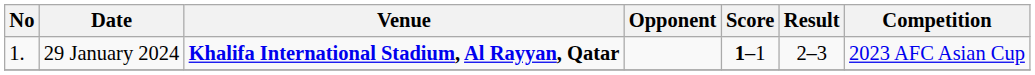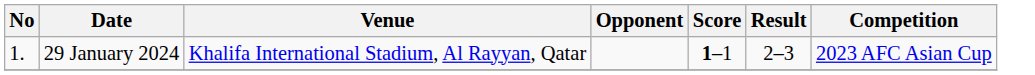29 January 2024 | Venue: bold -> normal
